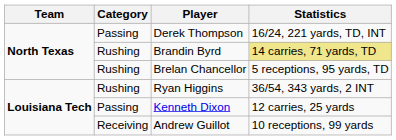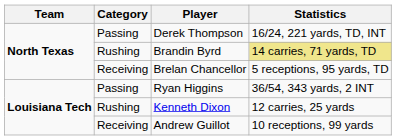Brelan Chancellor | Category: Rushing -> Receiving
Ryan Higgins | Category: Rushing -> Passing
Kenneth Dixon | Category: Passing -> Rushing
